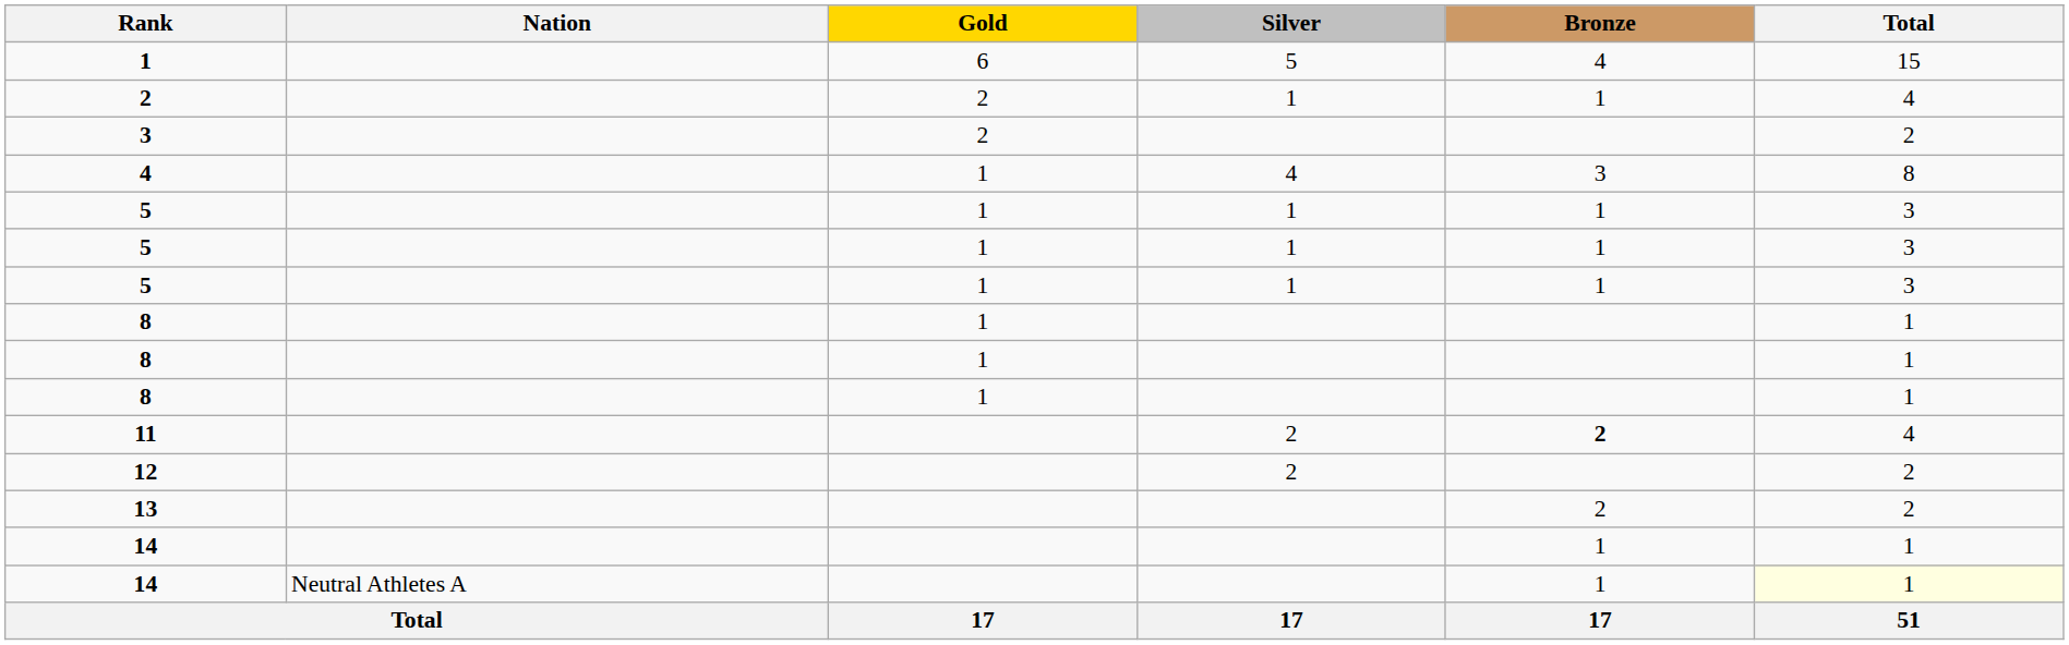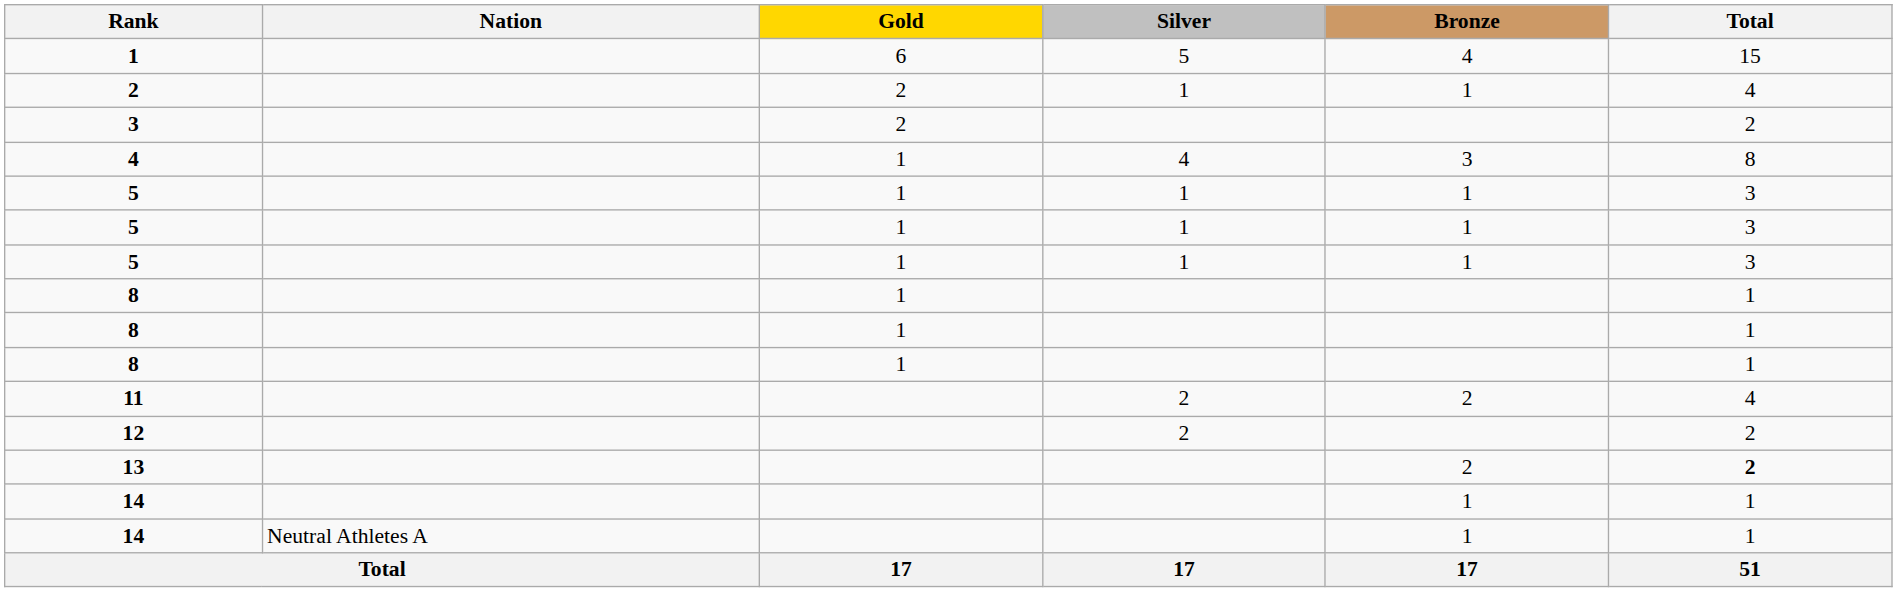11 | Bronze: bold -> normal
13 | Total: normal -> bold
14 / Neutral Athletes A | Total: lightyellow background -> no background
